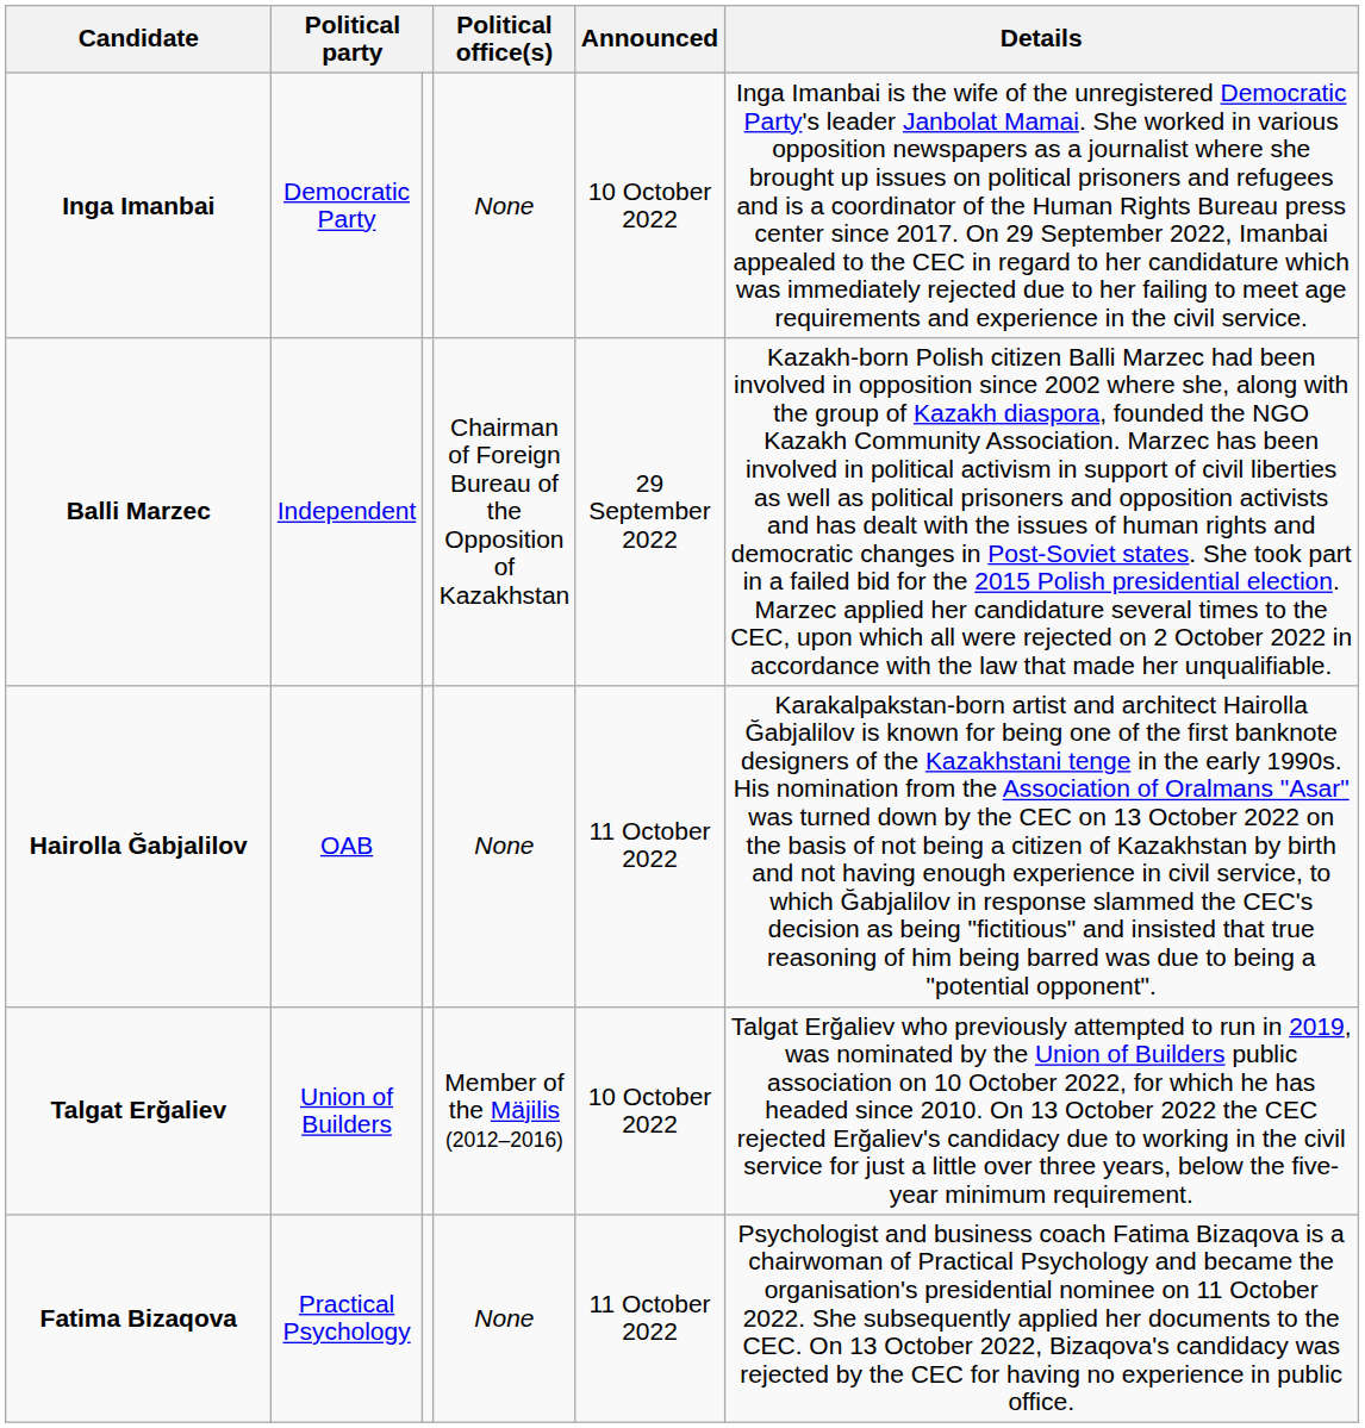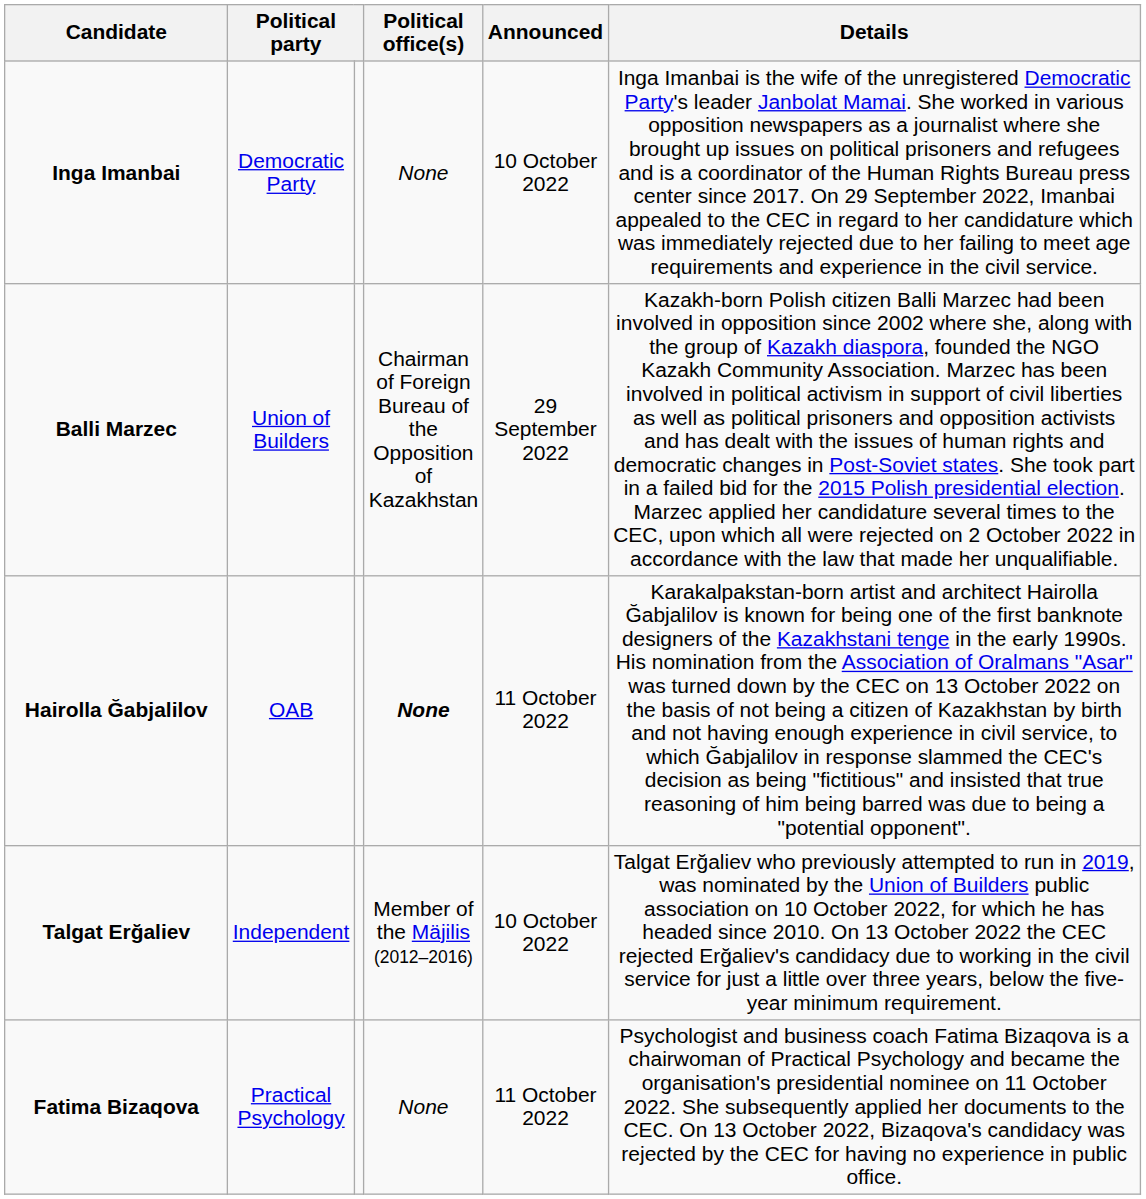Balli Marzec | column 2: Independent -> Union of Builders
Hairolla Ğabjalilov | Political office(s): normal -> bold
Talgat Erğaliev | column 2: Union of Builders -> Independent
